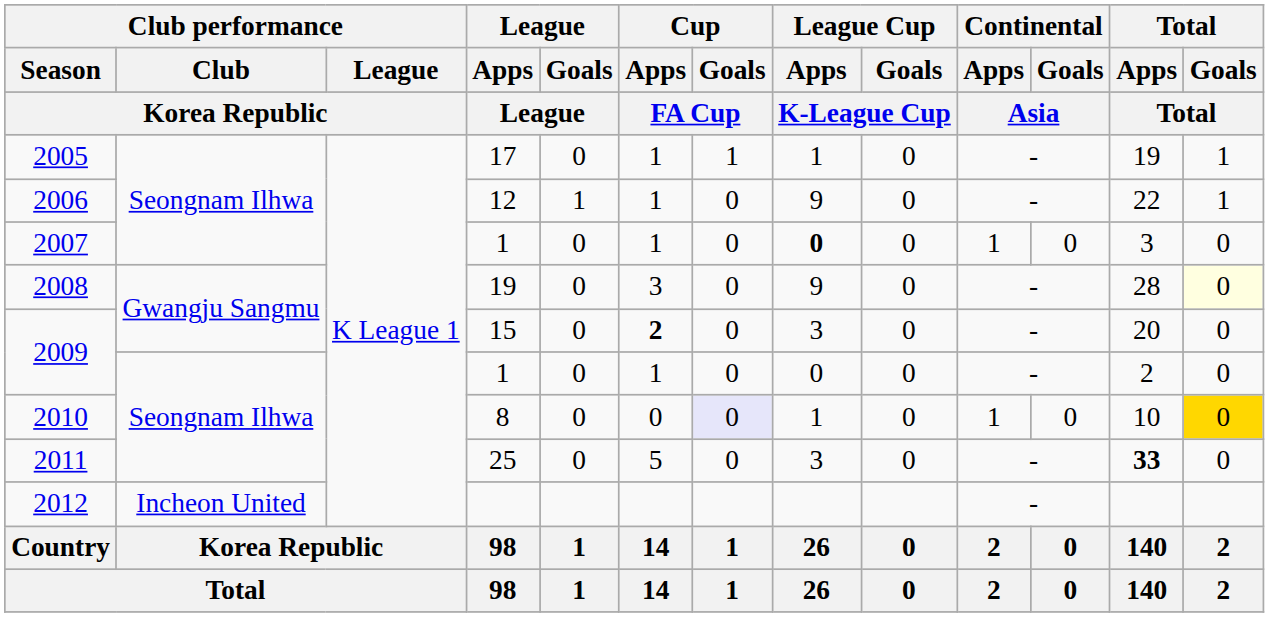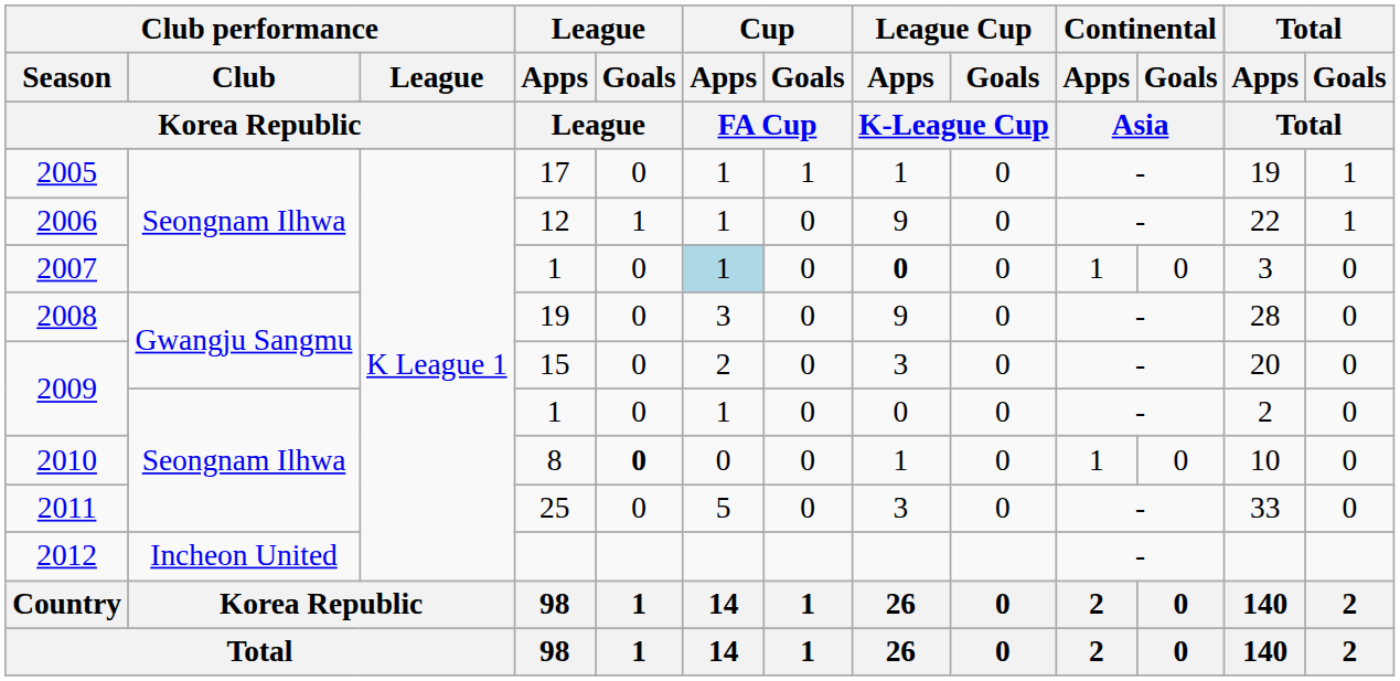2007 | Cup / Apps / FA Cup: no background -> lightblue background
2008 | Total / Goals / Total: lightyellow background -> no background
2009 / 15 | Cup / Apps / FA Cup: bold -> normal
2010 | League / Goals / League: normal -> bold
2010 | Cup / Goals / FA Cup: lavender background -> no background
2010 | Total / Goals / Total: gold background -> no background
2011 | Total / Apps / Total: bold -> normal
